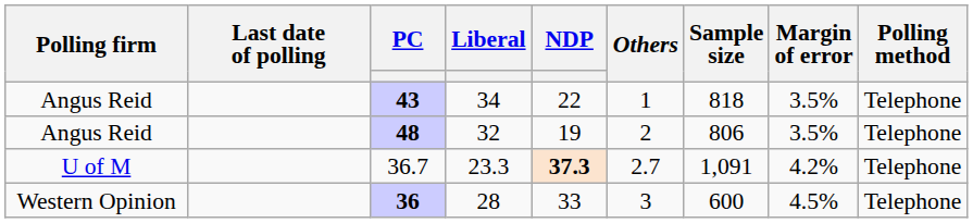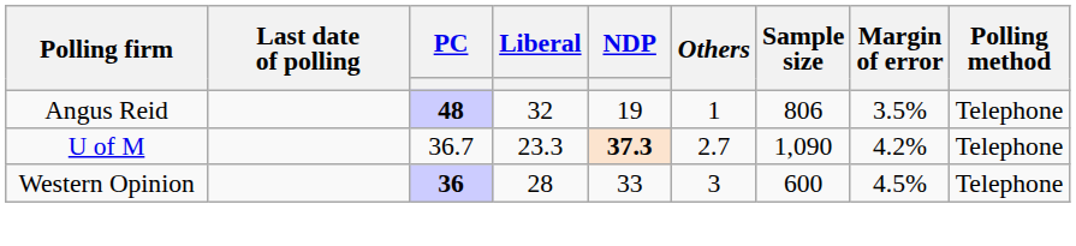- row: Angus Reid | 43 | 34 | 22 | 1 | 818 | 3.5% | Telephone
48 | Others: 2 -> 1
36.7 | Sample size: 1,091 -> 1,090
